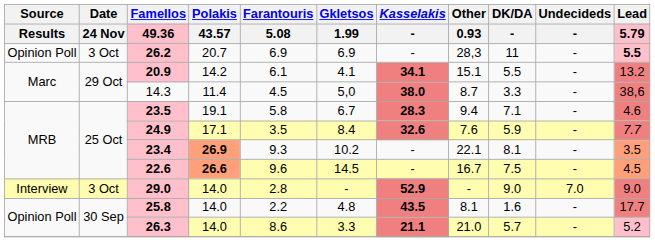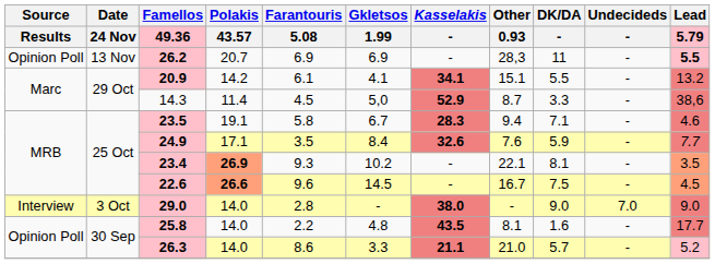26.2 | Date / 24 Nov: 3 Oct -> 13 Nov
14.3 | Kasselakis / -: 38.0 -> 52.9
29.0 | Kasselakis / -: 52.9 -> 38.0
